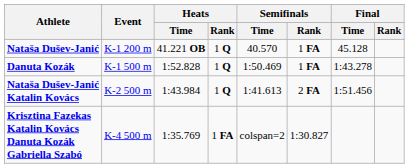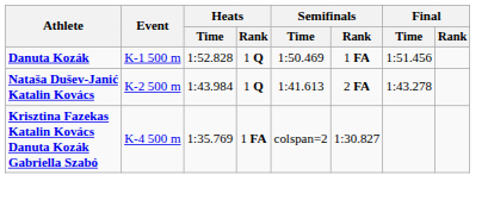- row: Nataša Dušev-Janić | K-1 200 m | 41.221 OB | 1 Q | 40.570 | 1 FA | 45.128
Danuta Kozák | Final / Time: 1:43.278 -> 1:51.456
Nataša Dušev-Janić Katalin Kovács | Final / Time: 1:51.456 -> 1:43.278
